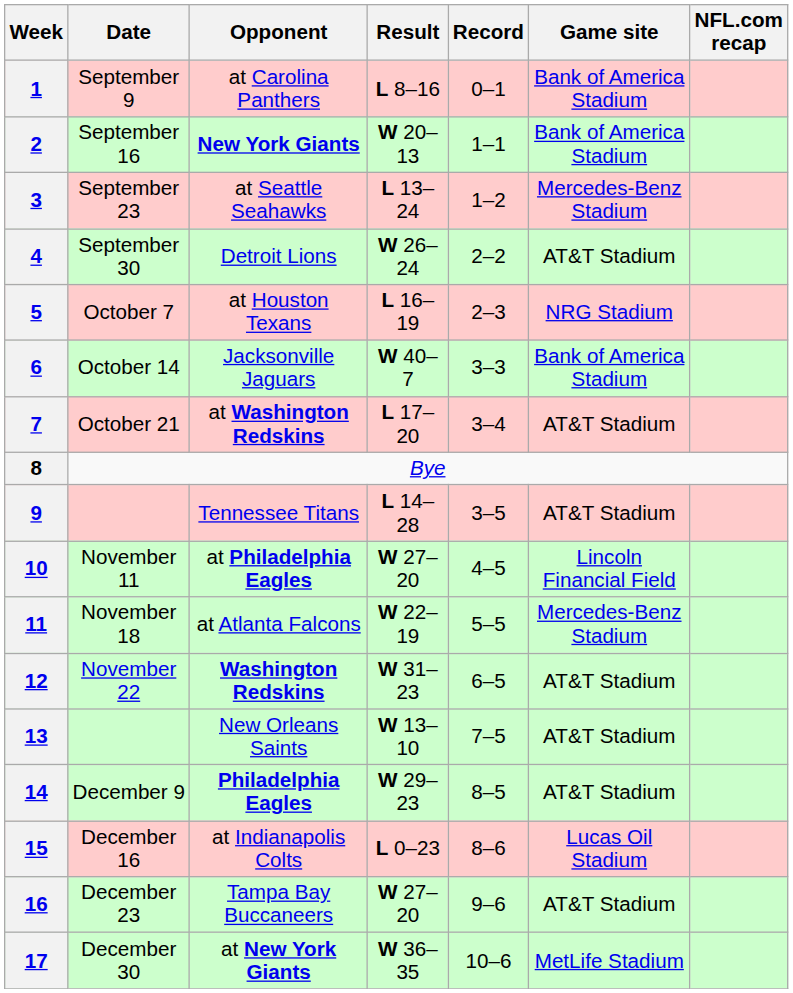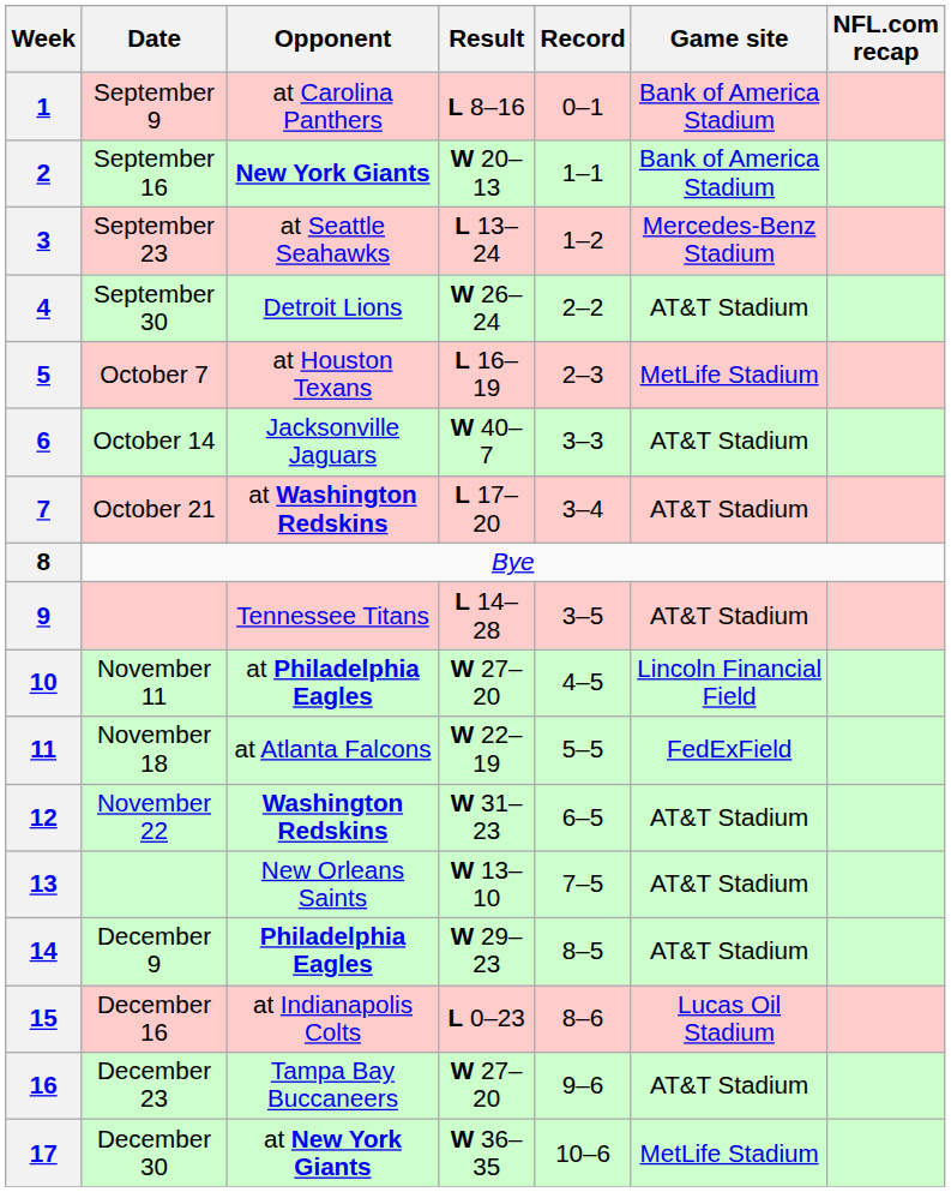5 | Game site: NRG Stadium -> MetLife Stadium
6 | Game site: Bank of America Stadium -> AT&T Stadium
11 | Game site: Mercedes-Benz Stadium -> FedExField
